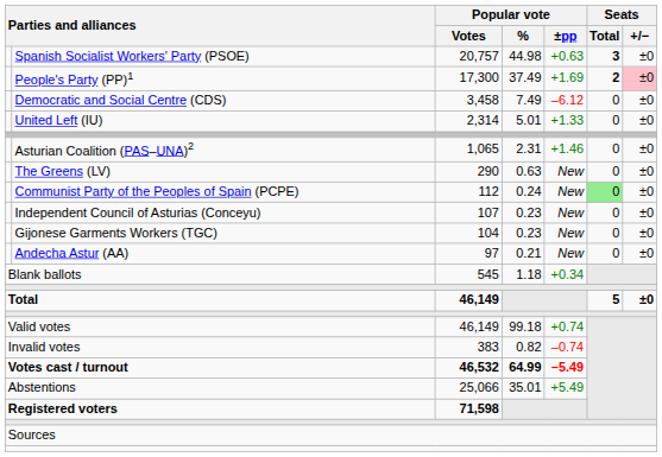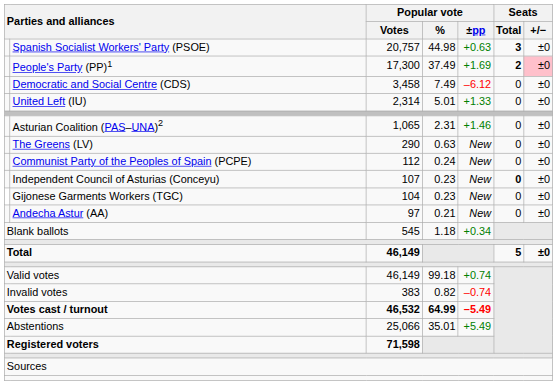Communist Party of the Peoples of Spain (PCPE) | Seats / Total: lightgreen background -> no background
Independent Council of Asturias (Conceyu) | Seats / Total: normal -> bold
